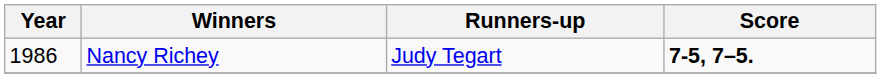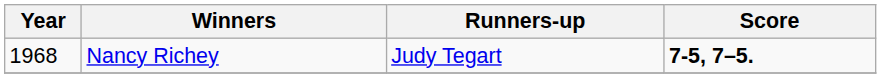Nancy Richey | Year: 1986 -> 1968
